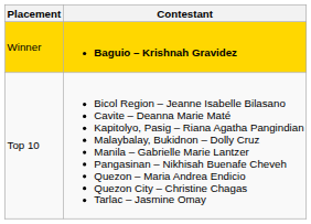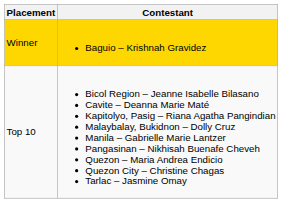Winner | Contestant: bold -> normal
